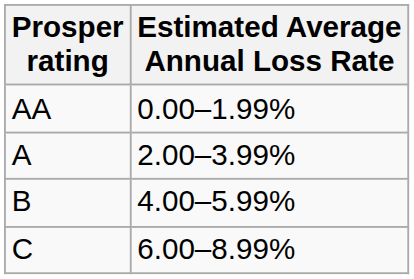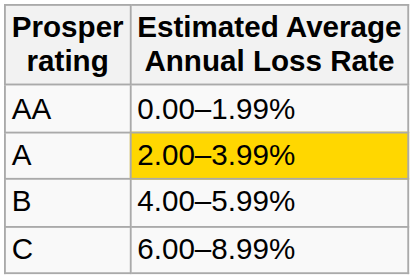A | Estimated Average Annual Loss Rate: no background -> gold background
